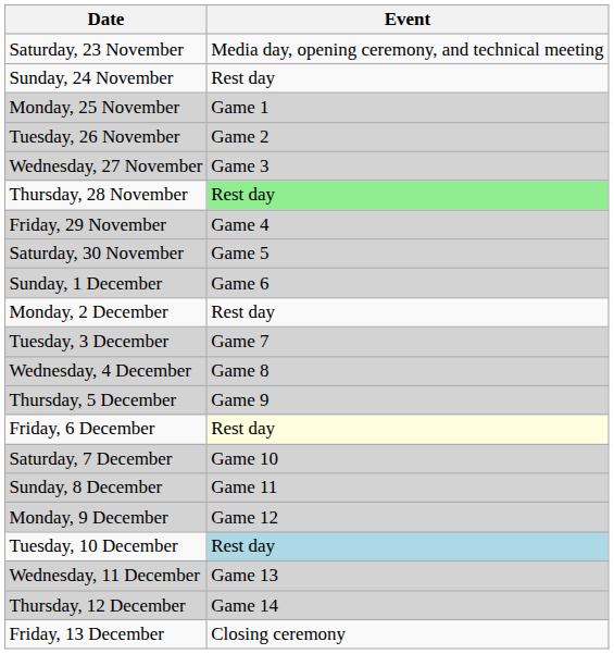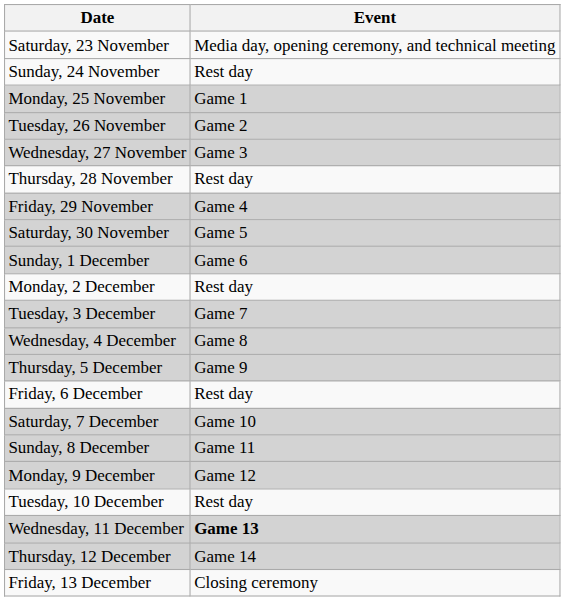Thursday, 28 November | Event: lightgreen background -> no background
Friday, 6 December | Event: lightyellow background -> no background
Tuesday, 10 December | Event: lightblue background -> no background
Wednesday, 11 December | Event: normal -> bold
